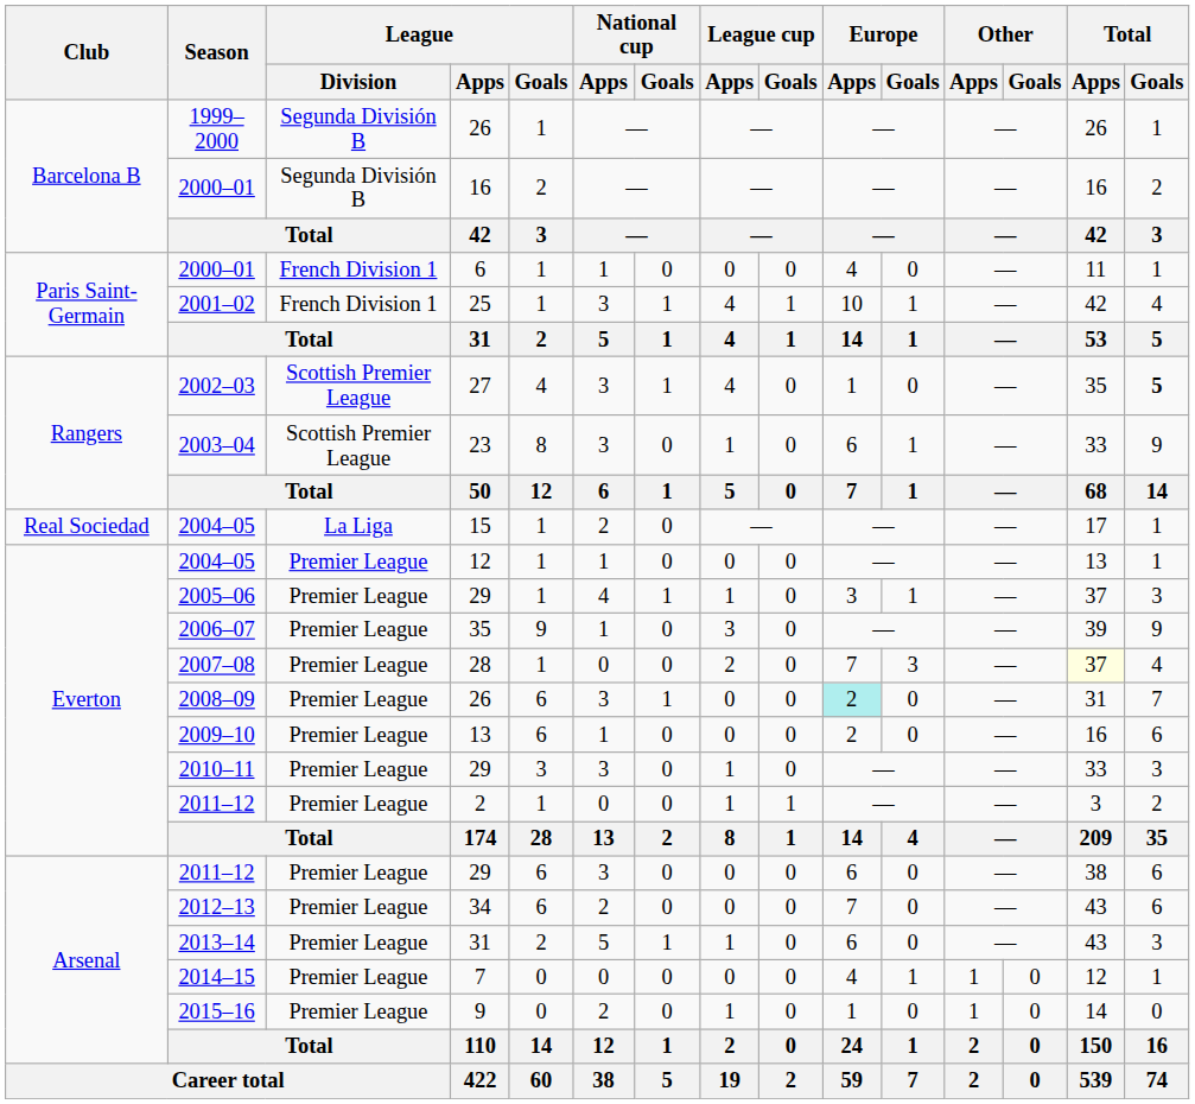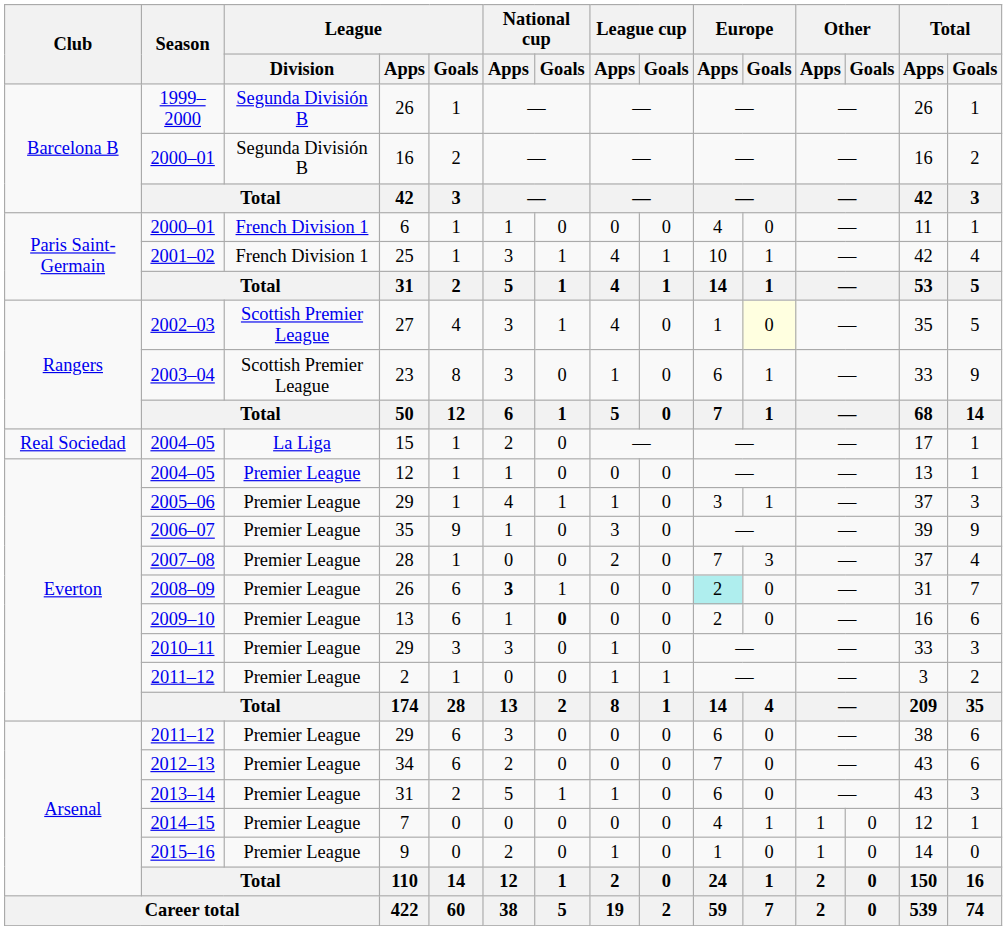2002–03 | Europe / Goals: no background -> lightyellow background
2002–03 | Total / Goals: bold -> normal
2007–08 | Total / Apps: lightyellow background -> no background
2008–09 | National cup / Apps: normal -> bold
2009–10 | National cup / Goals: normal -> bold
